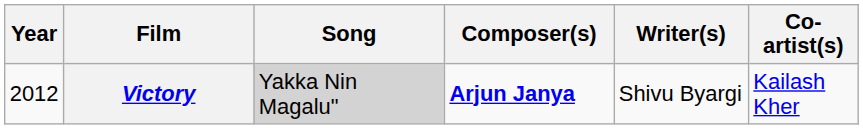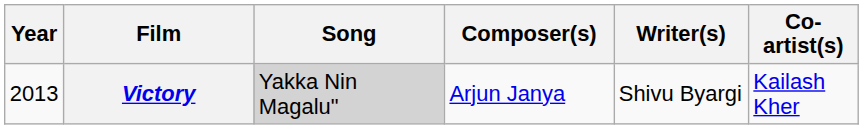Victory | Year: 2012 -> 2013
Victory | Composer(s): bold -> normal
